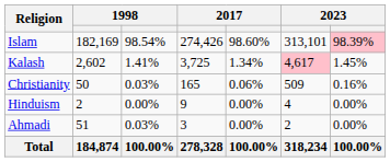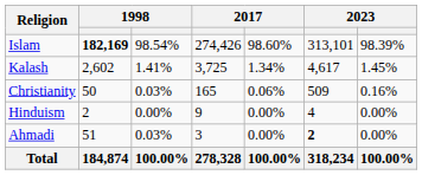Islam | column 2: normal -> bold
Islam | column 7: pink background -> no background
Kalash | column 6: pink background -> no background
Ahmadi | column 6: normal -> bold
